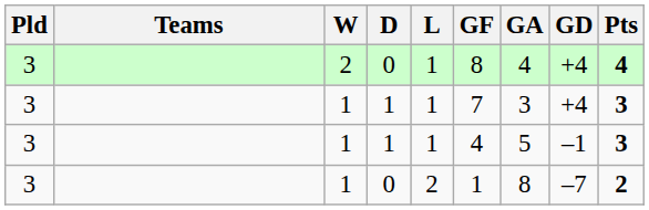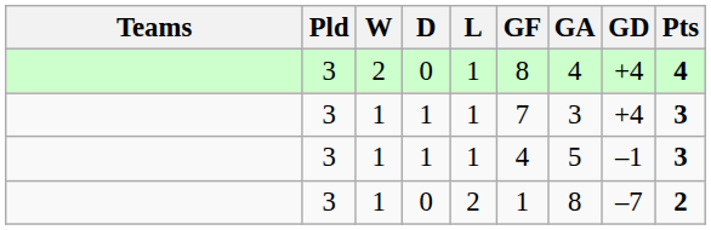columns swapped: Teams <-> Pld
